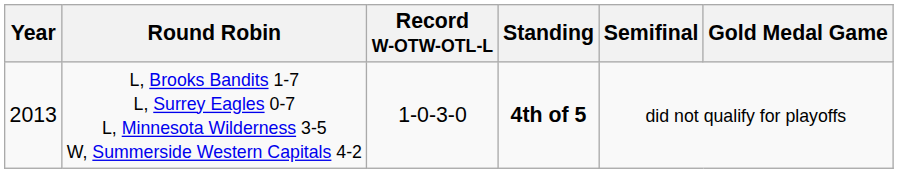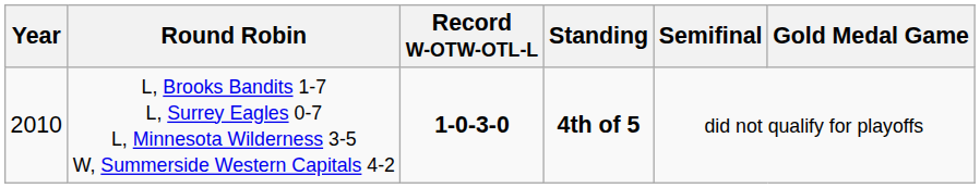row 2 | Year: 2013 -> 2010
row 2 | Record W-OTW-OTL-L: normal -> bold
